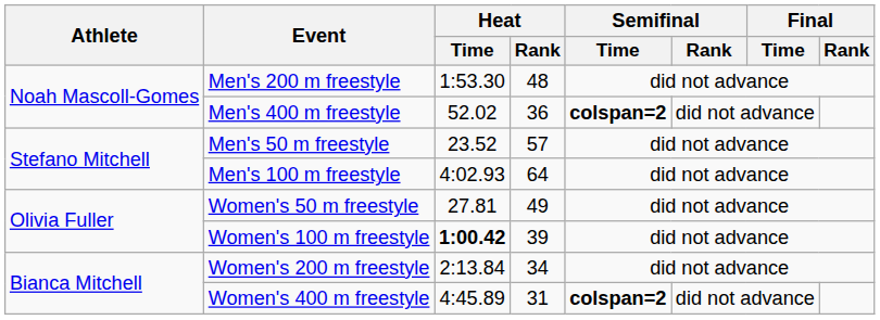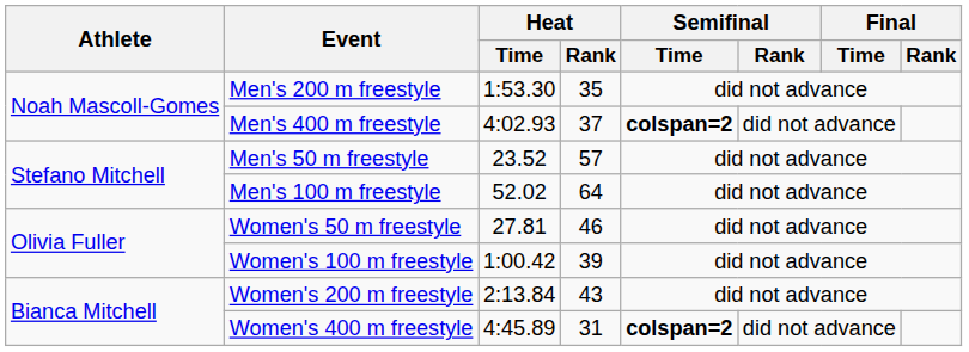Men's 200 m freestyle | Heat / Rank: 48 -> 35
Men's 400 m freestyle | Heat / Time: 52.02 -> 4:02.93
Men's 400 m freestyle | Heat / Rank: 36 -> 37
Men's 100 m freestyle | Heat / Time: 4:02.93 -> 52.02
Women's 50 m freestyle | Heat / Rank: 49 -> 46
Women's 100 m freestyle | Heat / Time: bold -> normal
Women's 200 m freestyle | Heat / Rank: 34 -> 43
